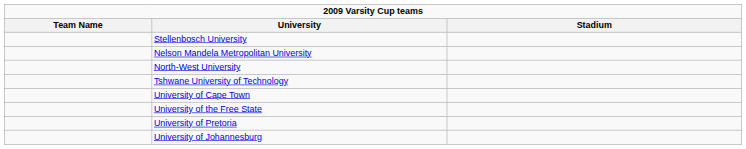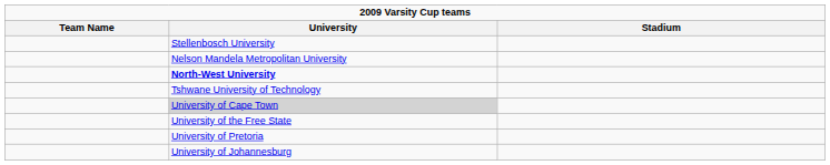North-West University | University: normal -> bold
University of Cape Town | University: no background -> lightgrey background
